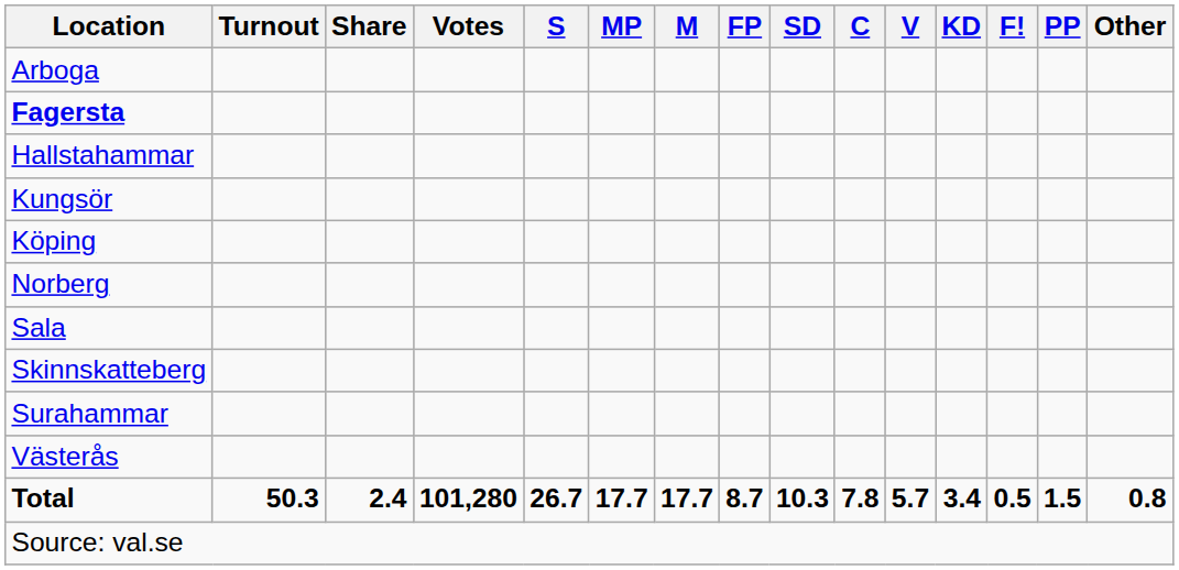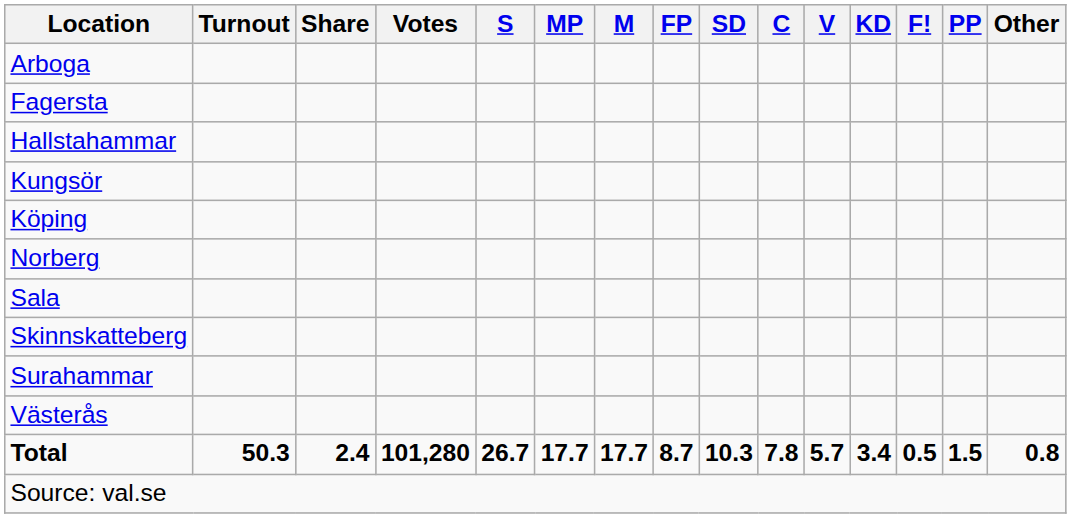Fagersta | Location: bold -> normal
